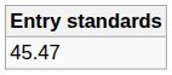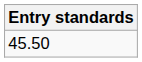row 2 | column 1: 45.47 -> 45.50
